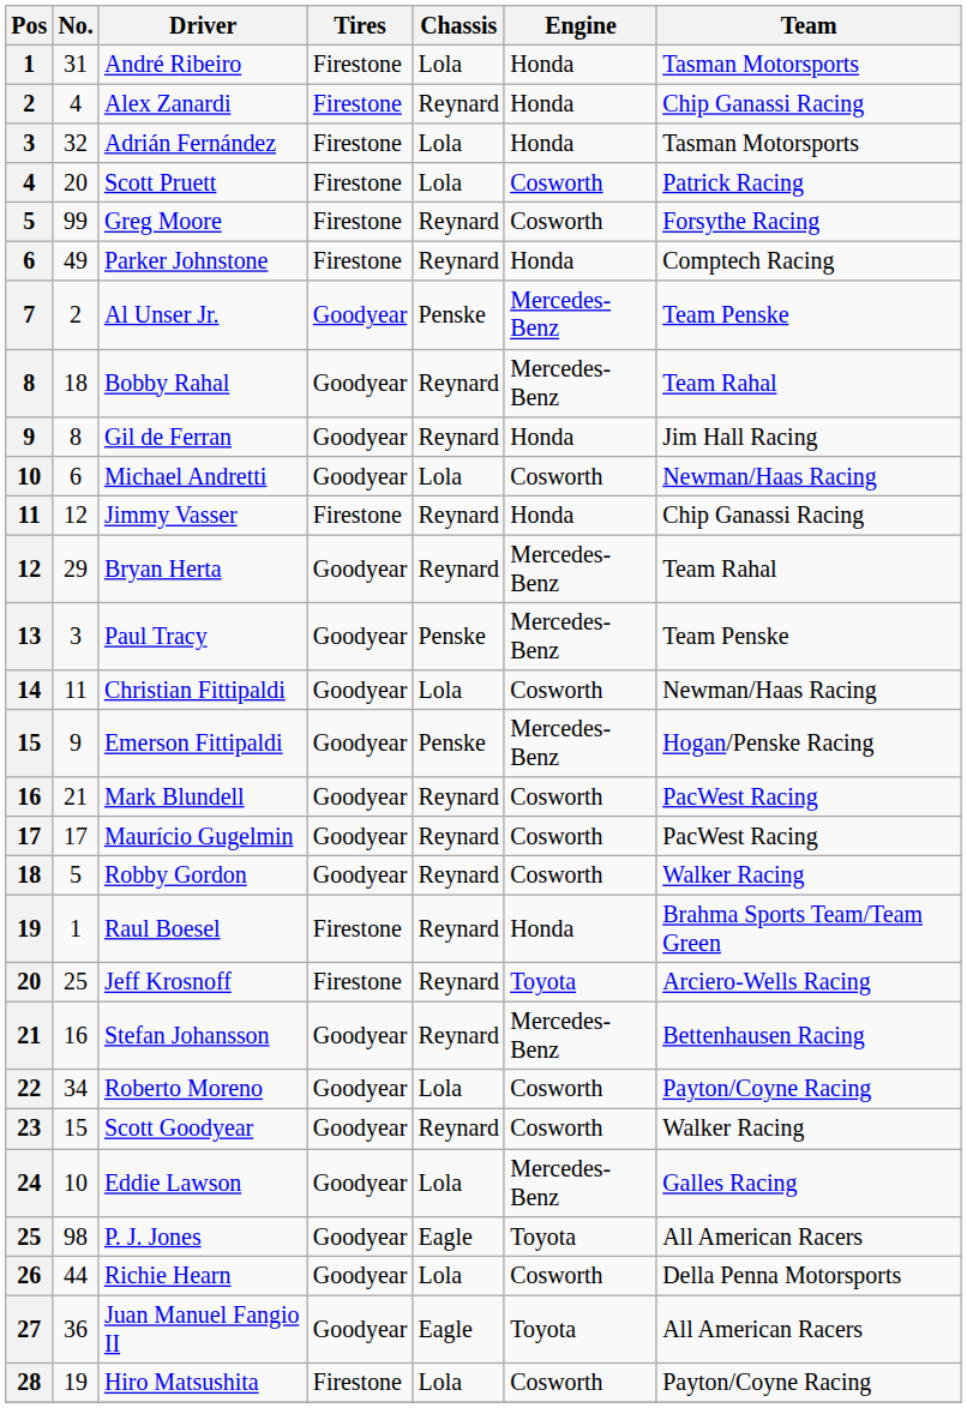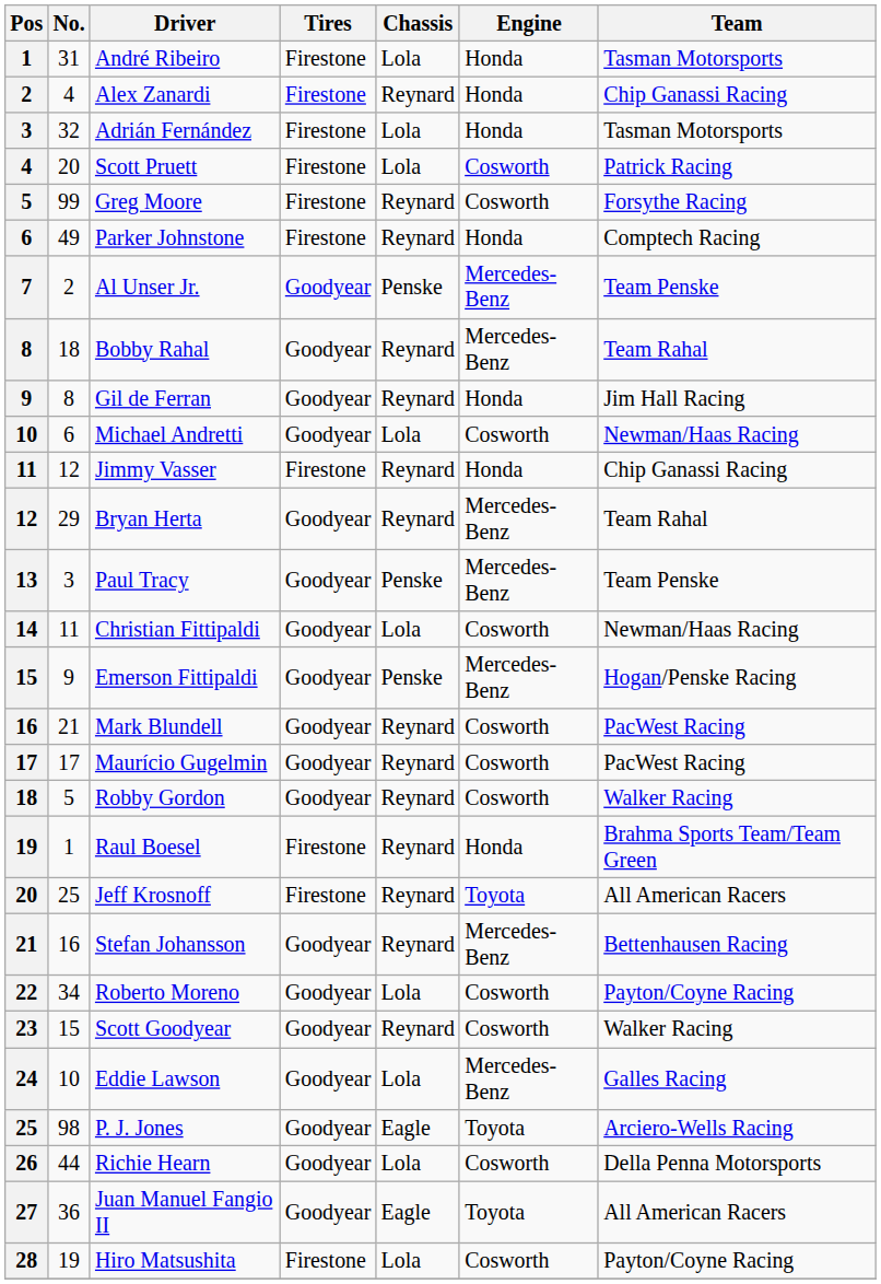Jeff Krosnoff | Team: Arciero-Wells Racing -> All American Racers
P. J. Jones | Team: All American Racers -> Arciero-Wells Racing
